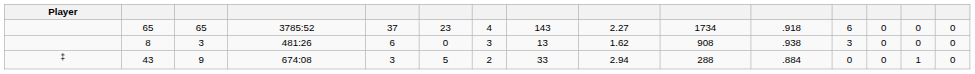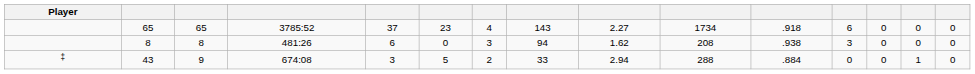row 3 | column 3: 3 -> 8
row 3 | column 8: 13 -> 94
row 3 | column 10: 908 -> 208
